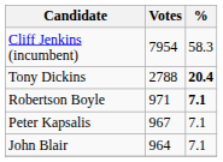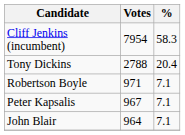Tony Dickins | %: bold -> normal
Robertson Boyle | %: bold -> normal
